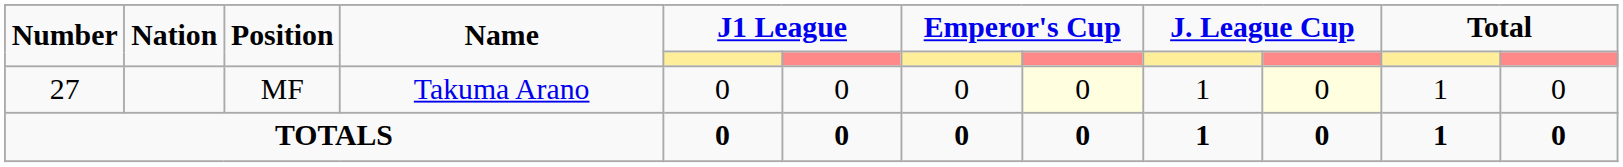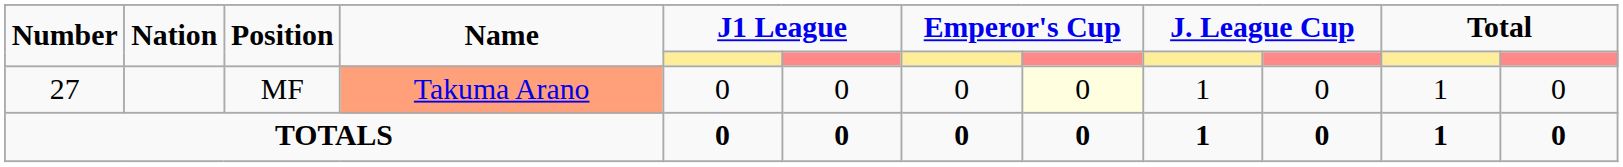27 | Name: no background -> lightsalmon background
27 | column 10: lightyellow background -> no background
